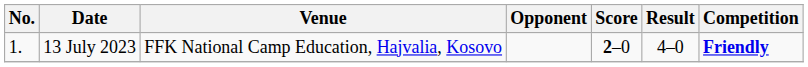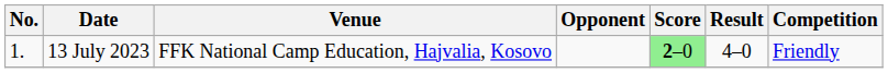13 July 2023 | Score: no background -> lightgreen background
13 July 2023 | Competition: bold -> normal
